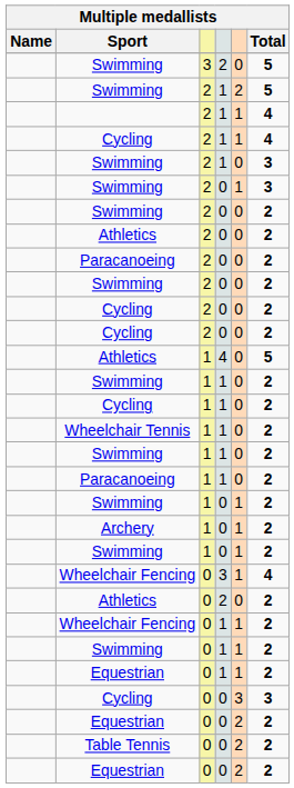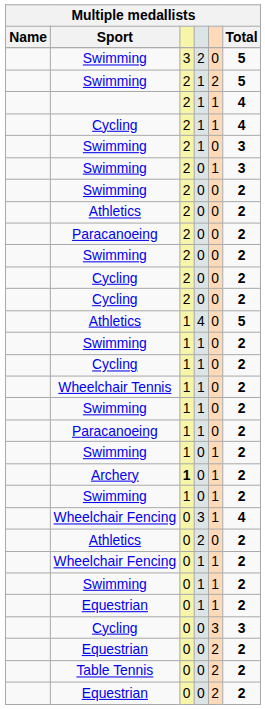Archery | column 3: normal -> bold
